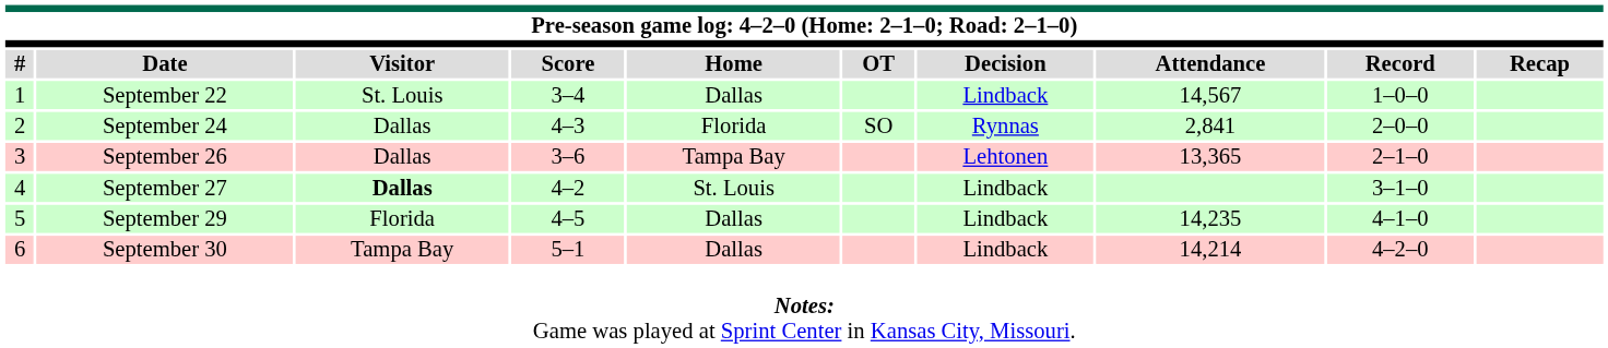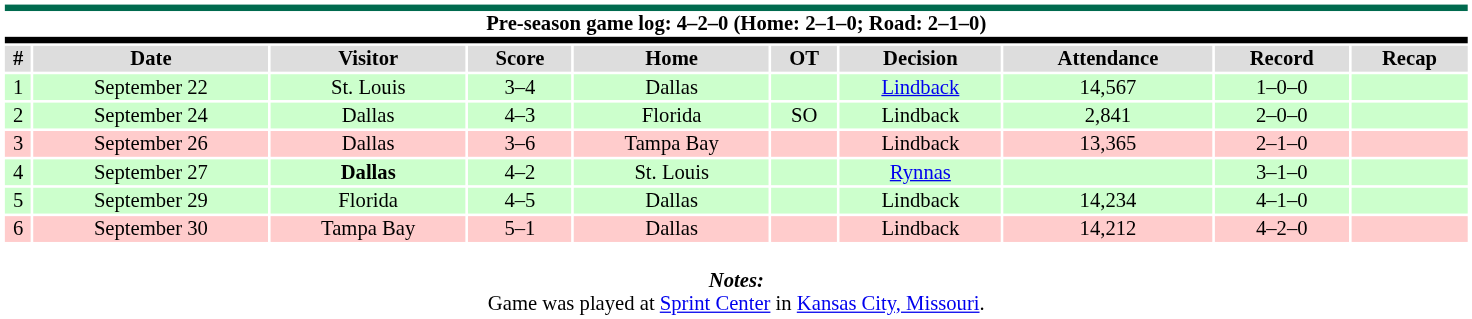September 24 | Decision: Rynnas -> Lindback
September 26 | Decision: Lehtonen -> Lindback
September 27 | Decision: Lindback -> Rynnas
September 29 | Attendance: 14,235 -> 14,234
September 30 | Attendance: 14,214 -> 14,212
